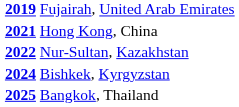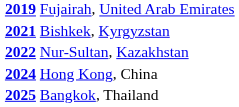2021 | column 2: Hong Kong, China -> Bishkek, Kyrgyzstan
2024 | column 2: Bishkek, Kyrgyzstan -> Hong Kong, China
